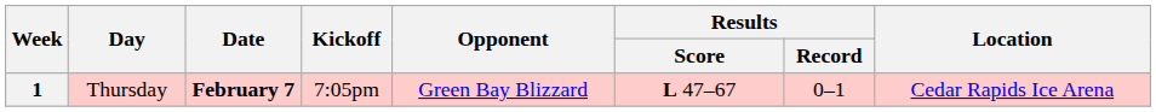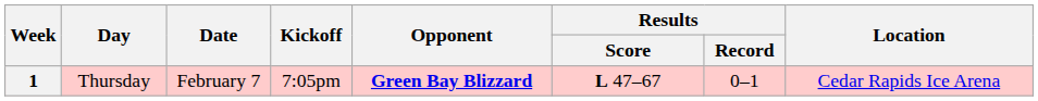1 | Date: bold -> normal
1 | Opponent: normal -> bold
